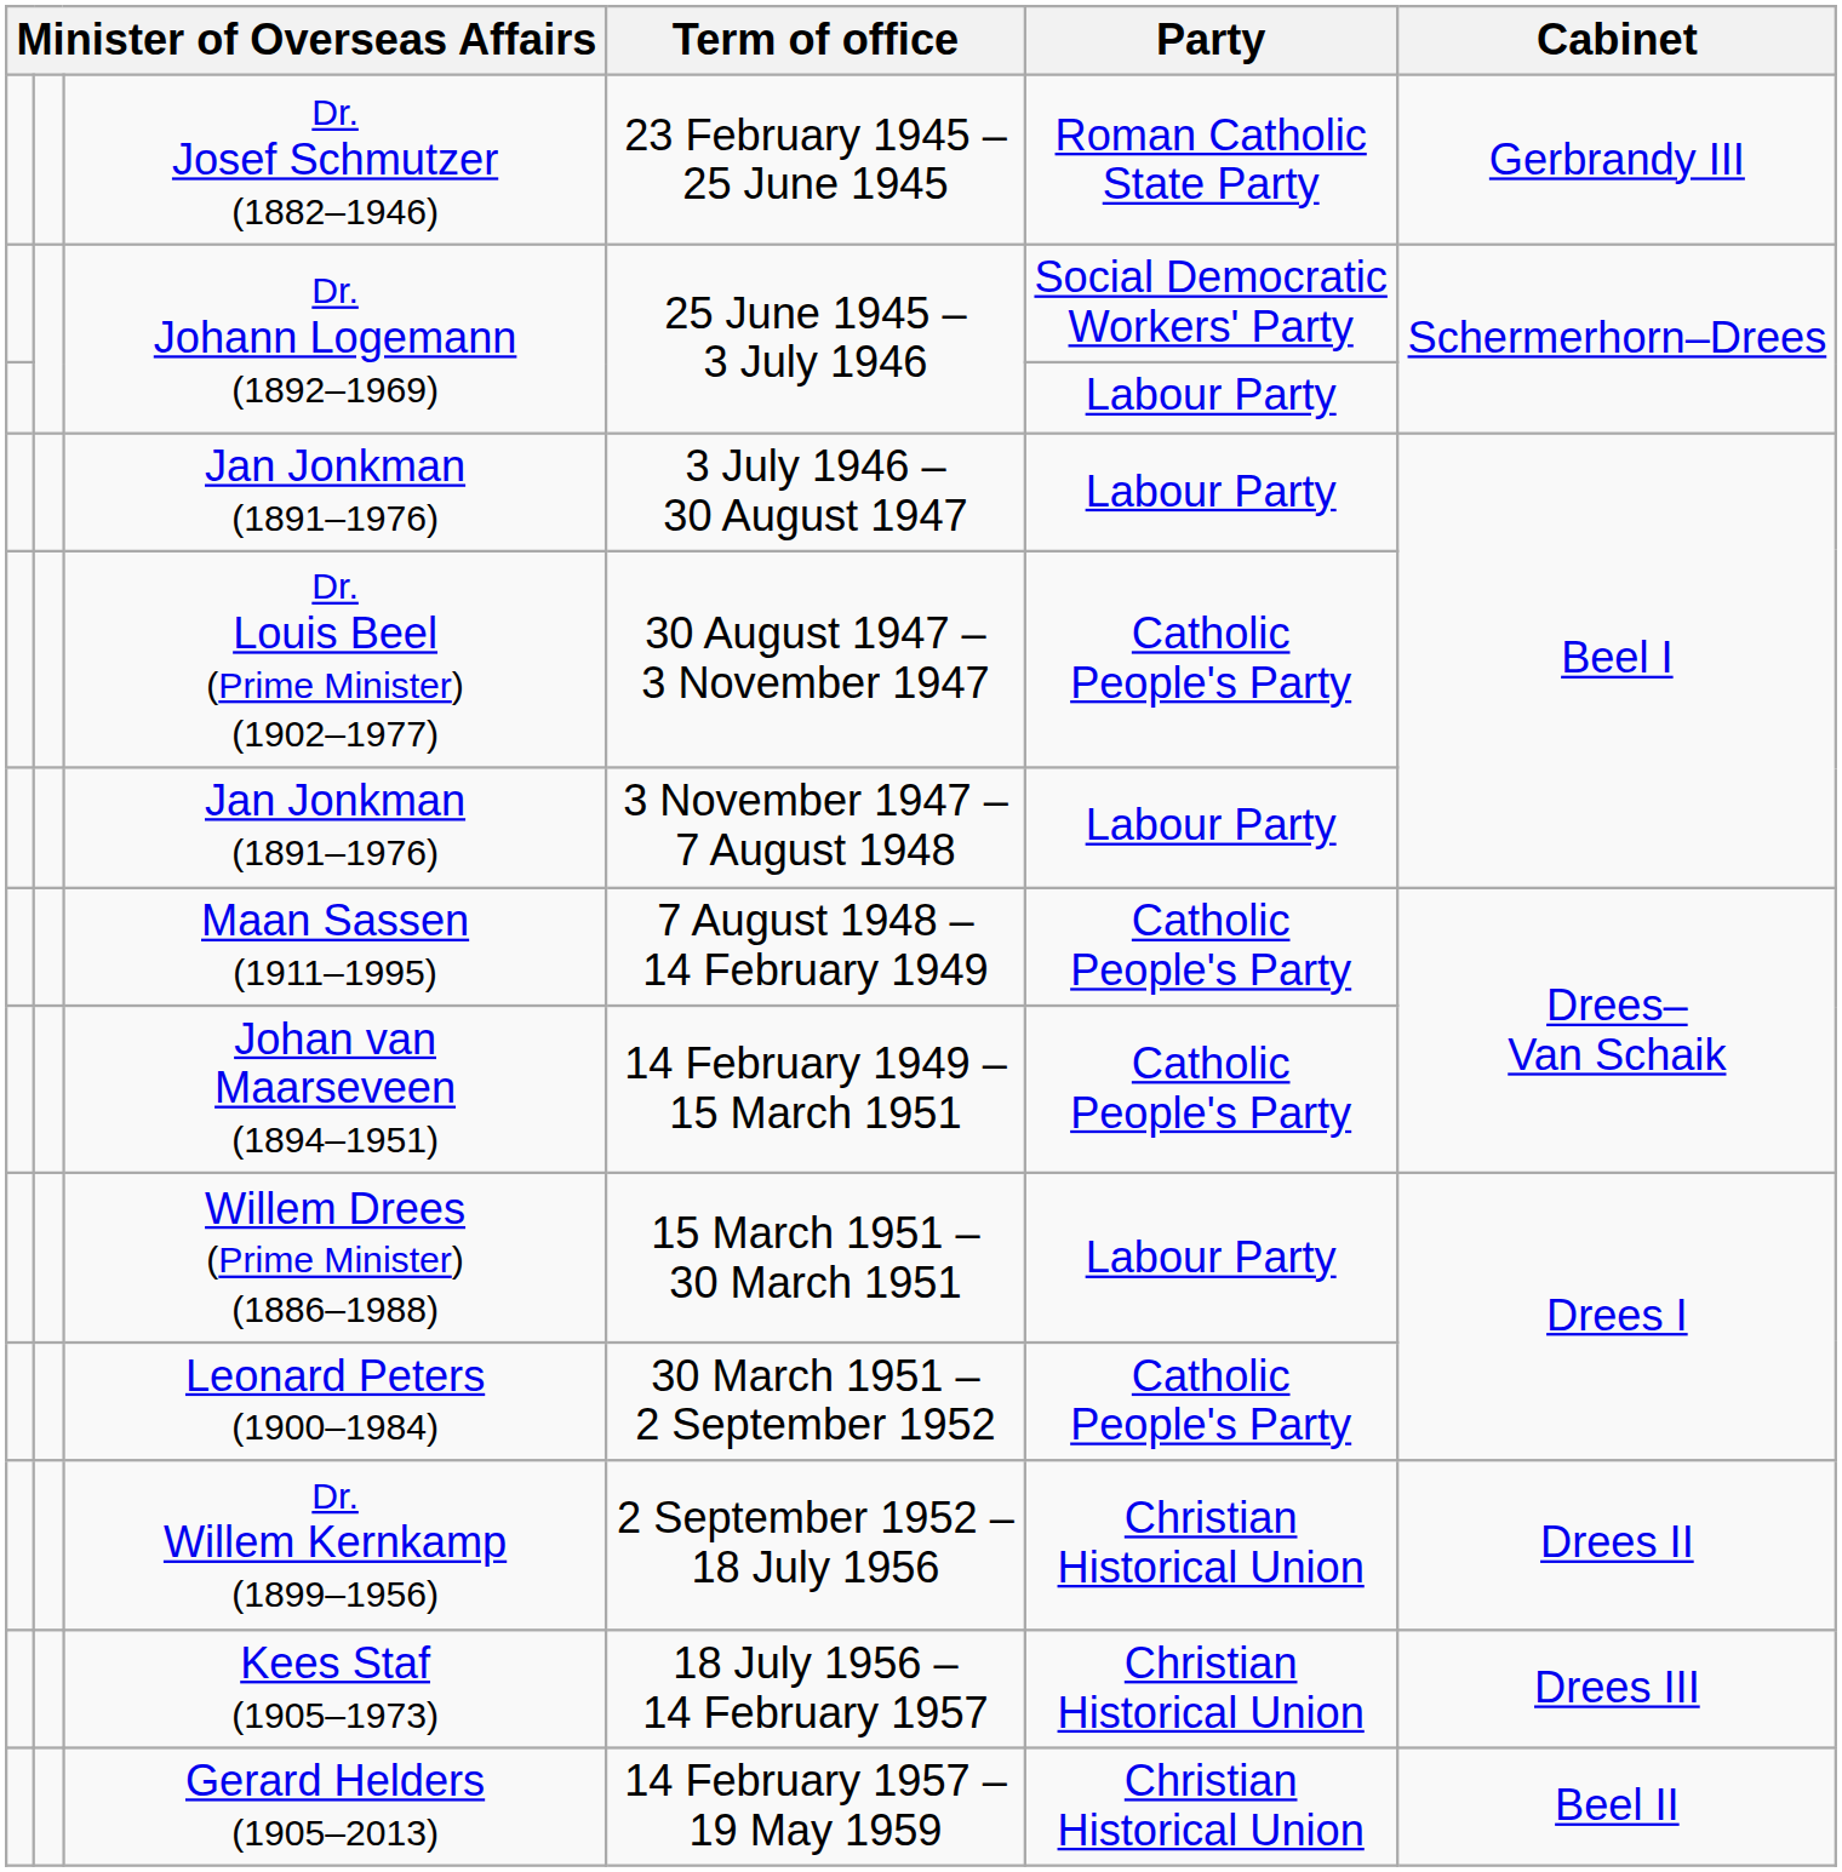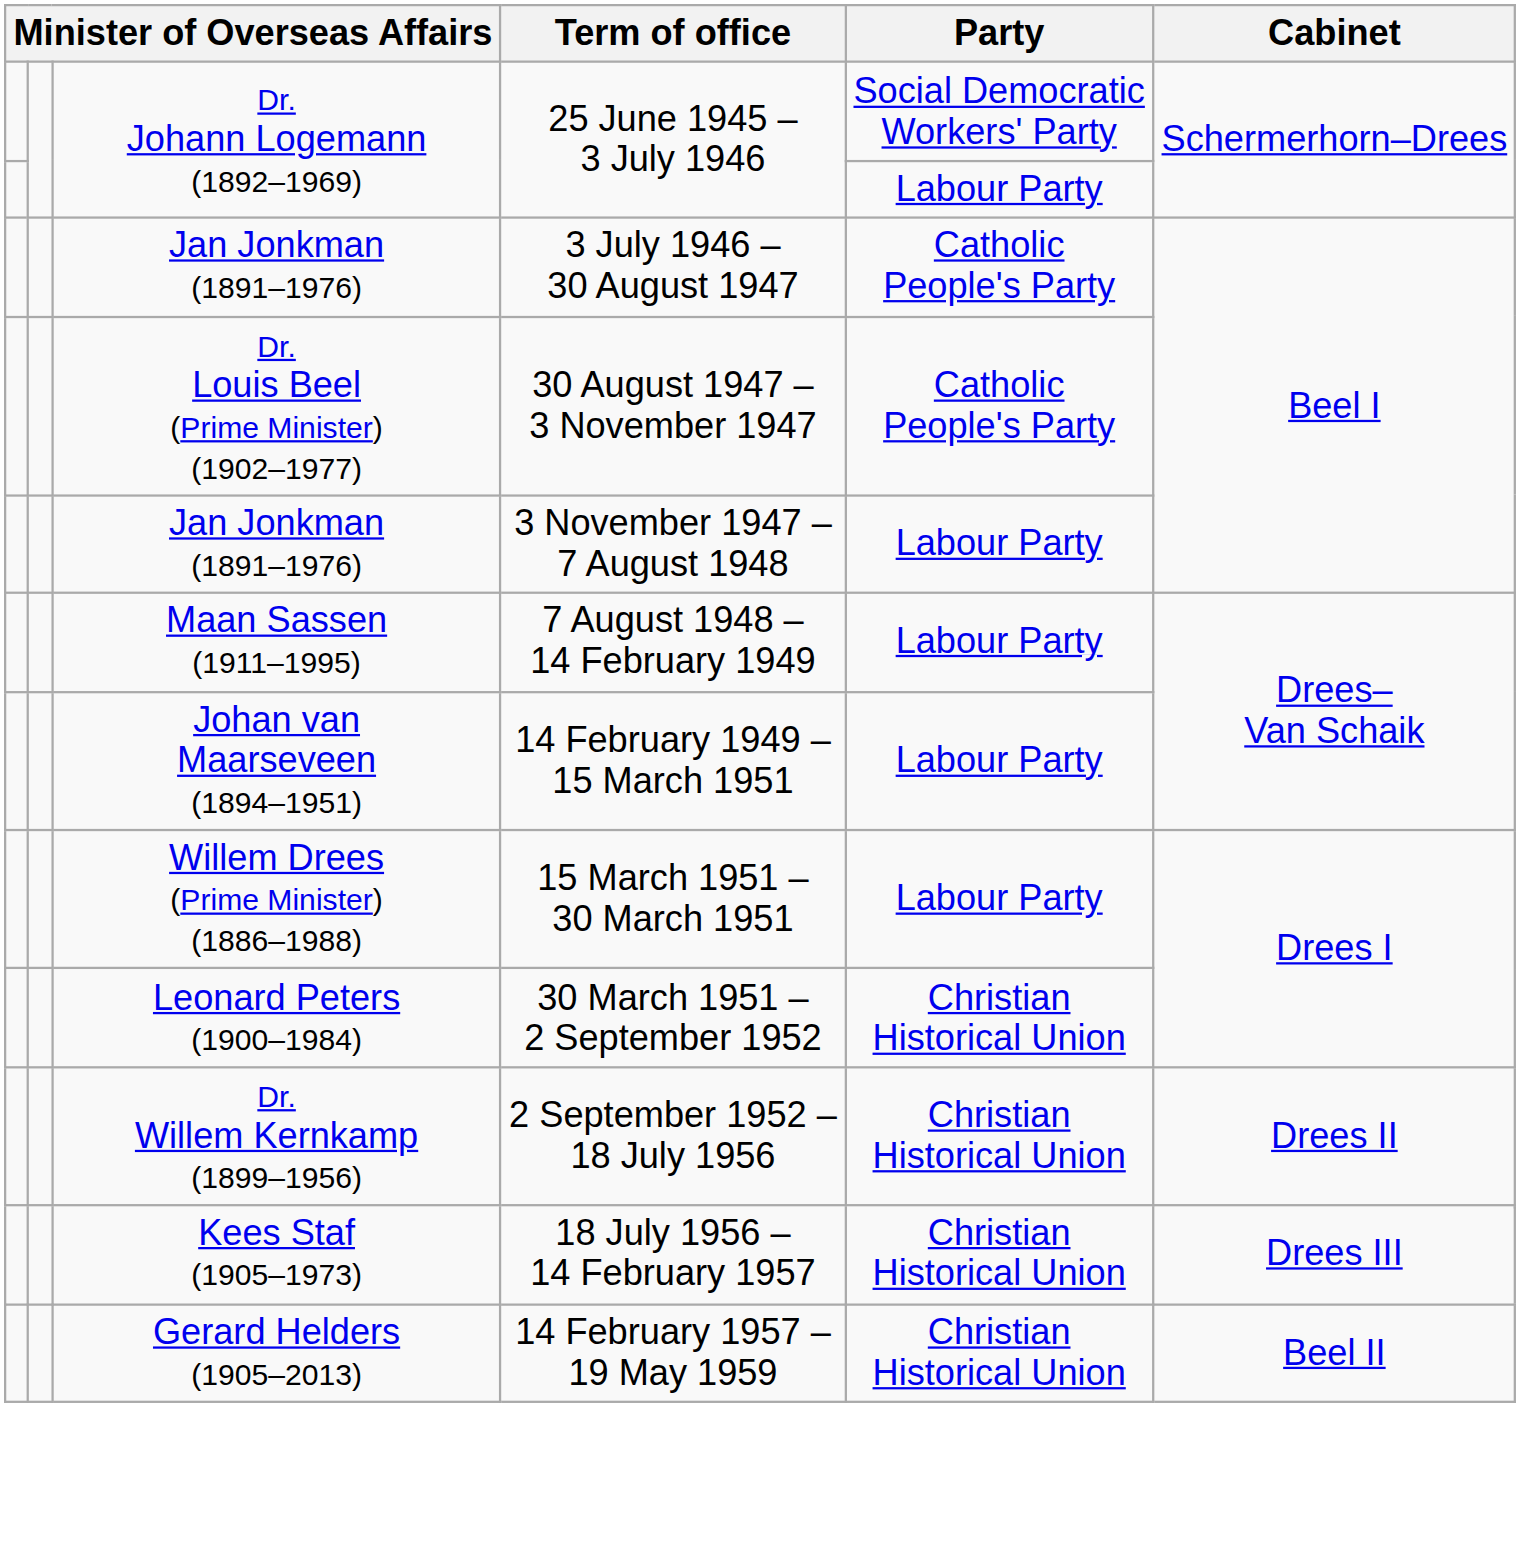- row: Dr. Josef Schmutzer (1882–1946) | 23 February 1945 – 25 June 1945 | Roman Catholic State Party | Gerbrandy III
3 July 1946 – 30 August 1947 | Party: Labour Party -> Catholic People's Party
7 August 1948 – 14 February 1949 | Party: Catholic People's Party -> Labour Party
14 February 1949 – 15 March 1951 | Party: Catholic People's Party -> Labour Party
30 March 1951 – 2 September 1952 | Party: Catholic People's Party -> Christian Historical Union
